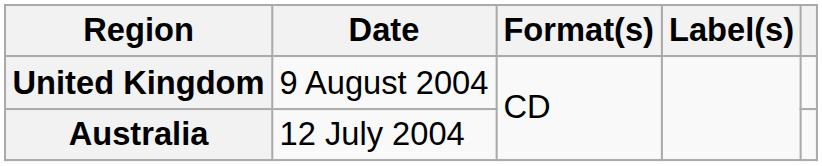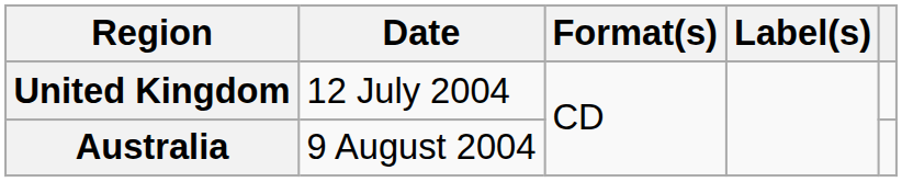United Kingdom | Date: 9 August 2004 -> 12 July 2004
Australia | Date: 12 July 2004 -> 9 August 2004
